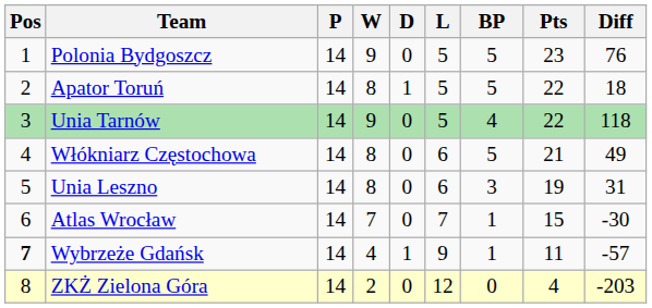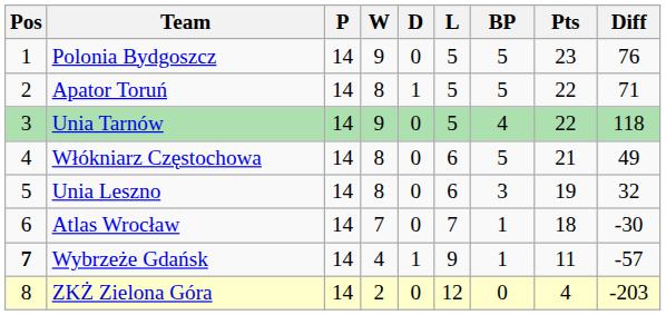Apator Toruń | Diff: 18 -> 71
Unia Leszno | Diff: 31 -> 32
Atlas Wrocław | Pts: 15 -> 18
